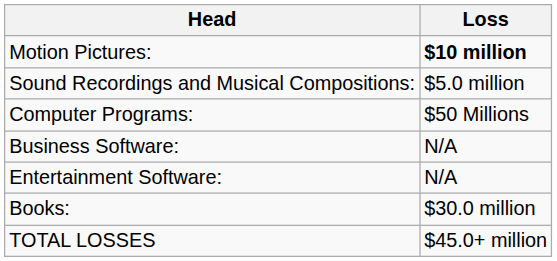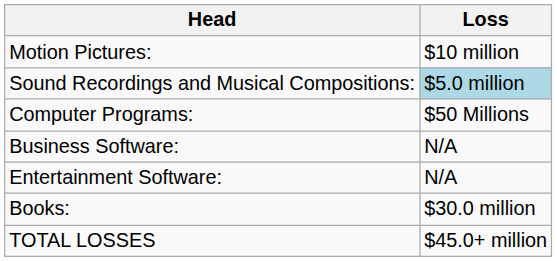Motion Pictures: | Loss: bold -> normal
Sound Recordings and Musical Compositions: | Loss: no background -> lightblue background
